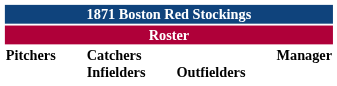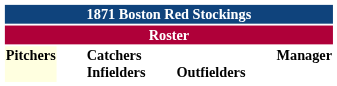Pitchers | column 1: no background -> lightyellow background
